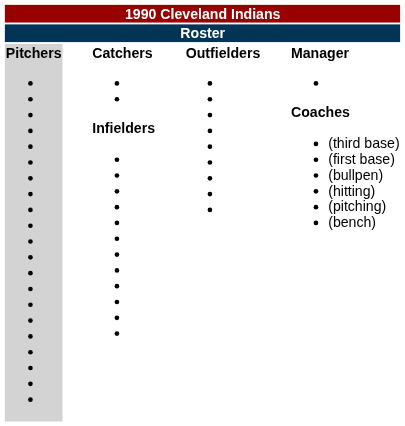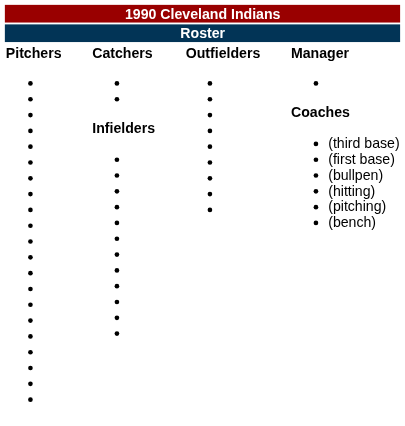Pitchers | column 1: lightgrey background -> no background
